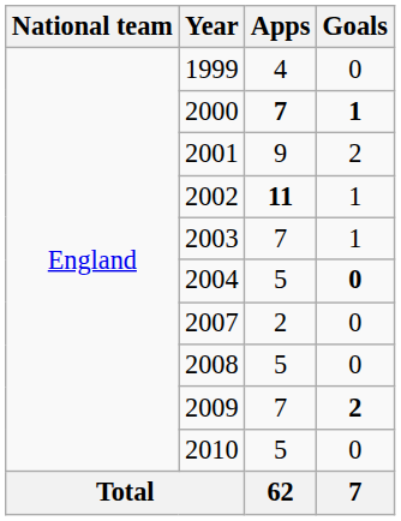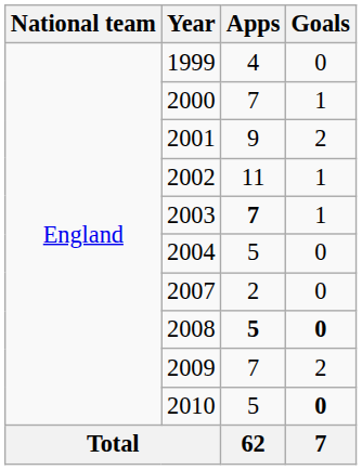2000 | Apps: bold -> normal
2000 | Goals: bold -> normal
2002 | Apps: bold -> normal
2003 | Apps: normal -> bold
2004 | Goals: bold -> normal
2008 | Apps: normal -> bold
2008 | Goals: normal -> bold
2009 | Goals: bold -> normal
2010 | Goals: normal -> bold
